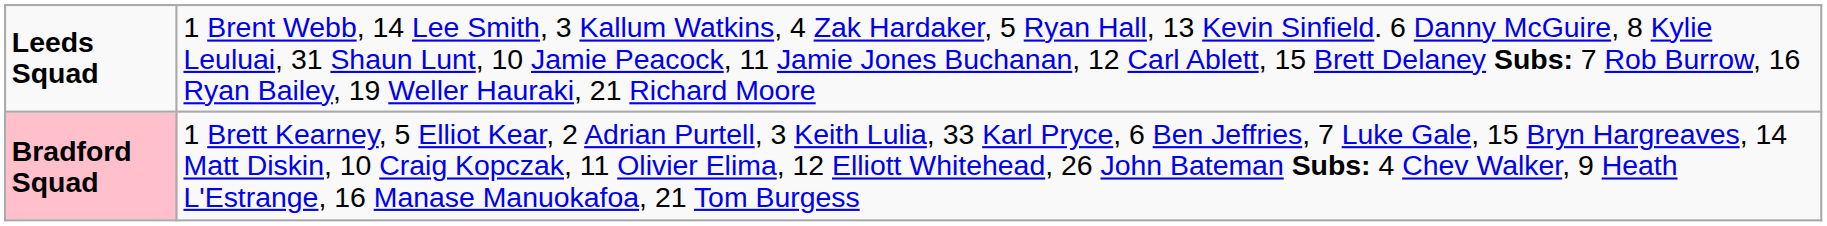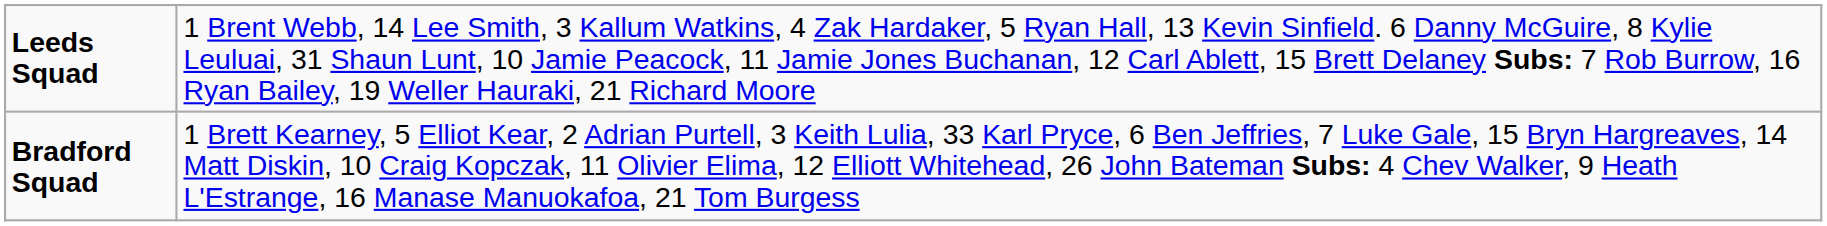Bradford Squad | column 1: pink background -> no background
